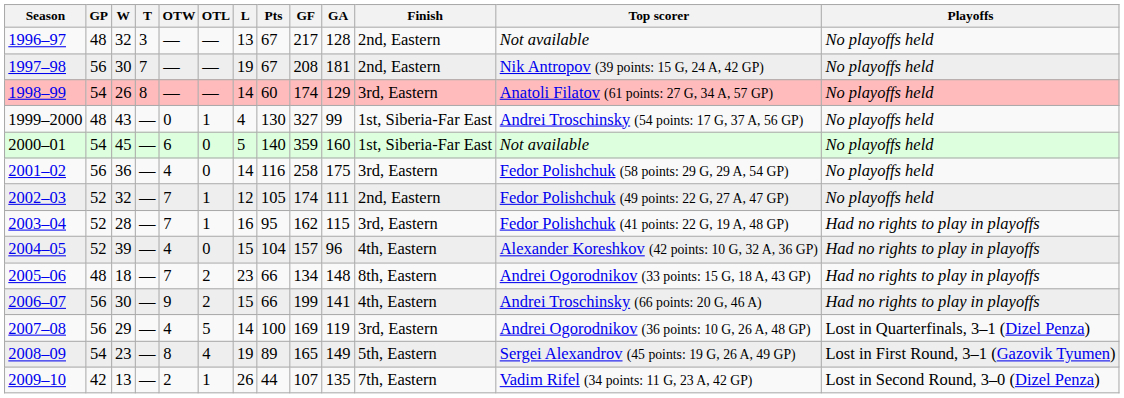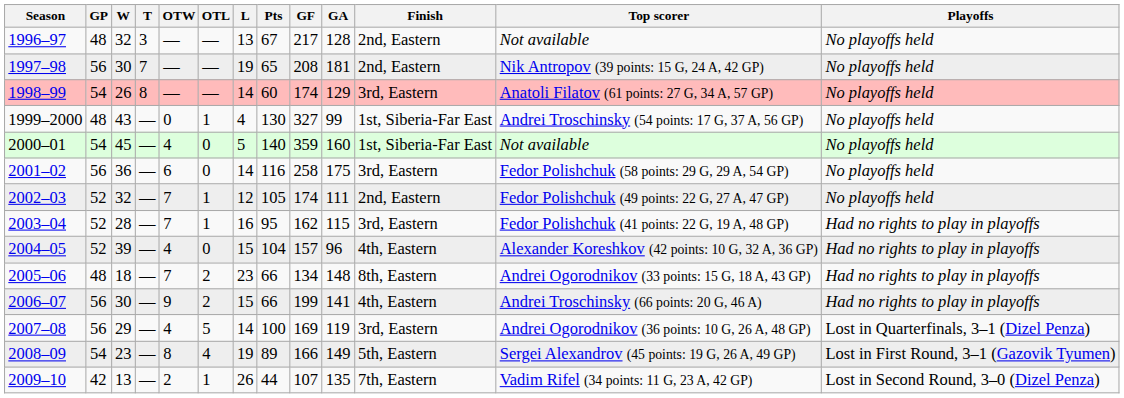1997–98 | Pts: 67 -> 65
2000–01 | OTW: 6 -> 4
2001–02 | OTW: 4 -> 6
2008–09 | GF: 165 -> 166
